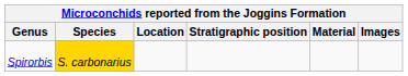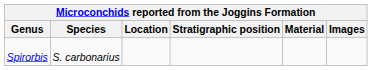Spirorbis | Species: gold background -> no background
